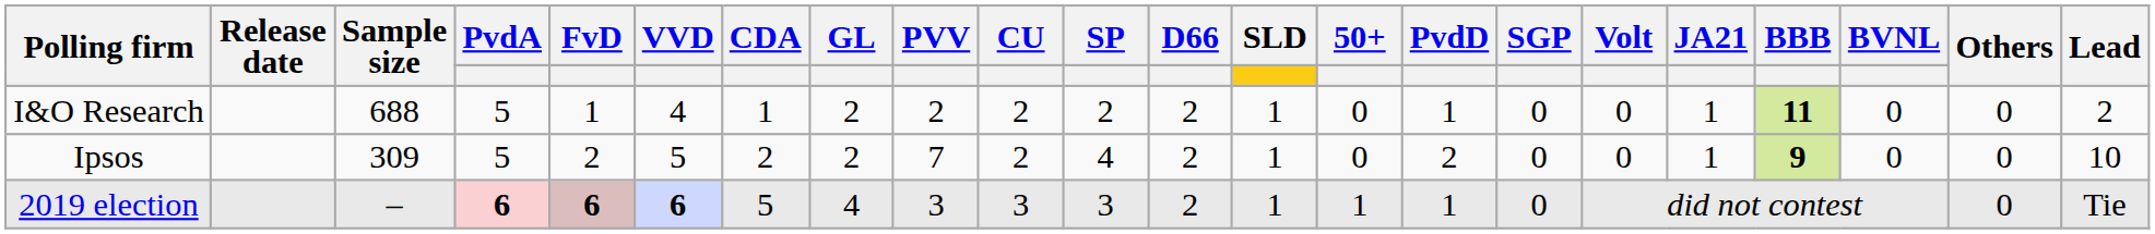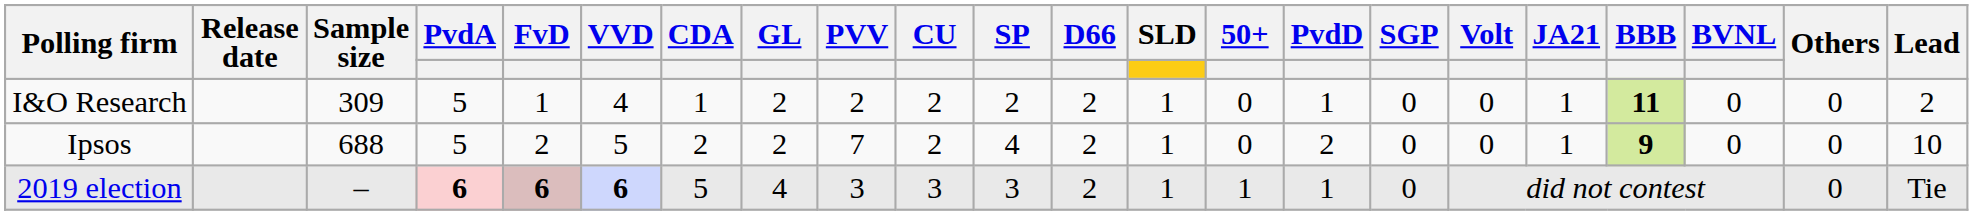I&O Research | Sample size: 688 -> 309
Ipsos | Sample size: 309 -> 688
